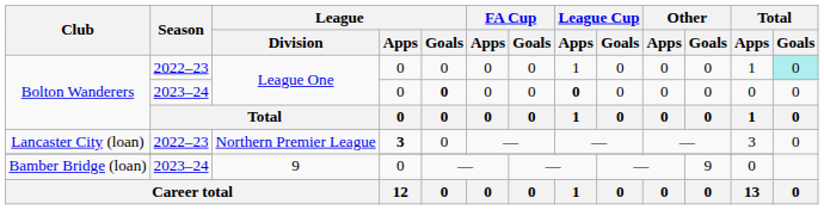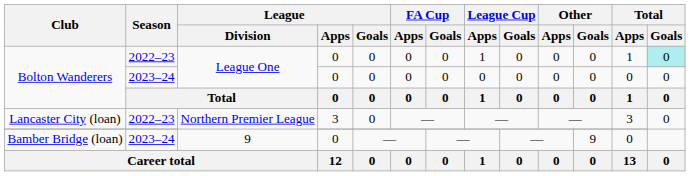Bolton Wanderers / 2023–24 | League / Goals: bold -> normal
Bolton Wanderers / 2023–24 | League Cup / Apps: bold -> normal
Lancaster City (loan) | League / Apps: bold -> normal
